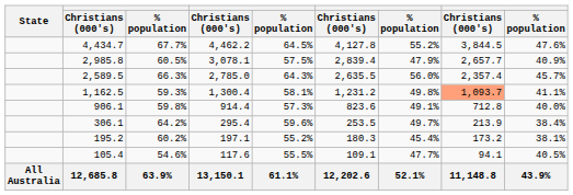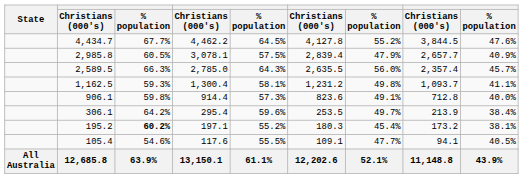1,162.5 | column 8: lightsalmon background -> no background
195.2 | column 3: normal -> bold
